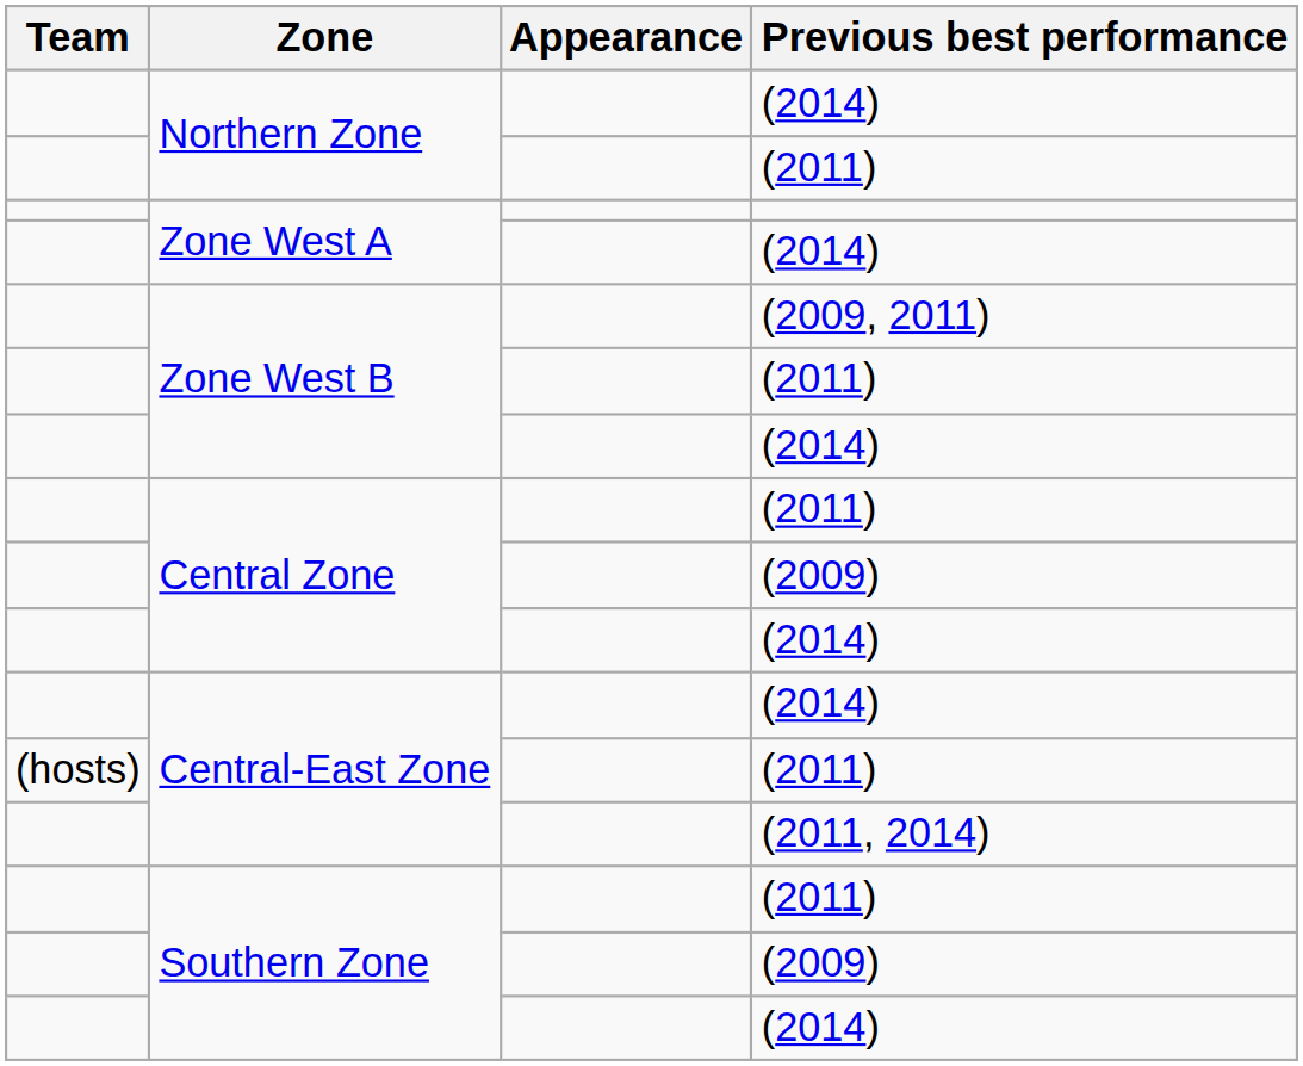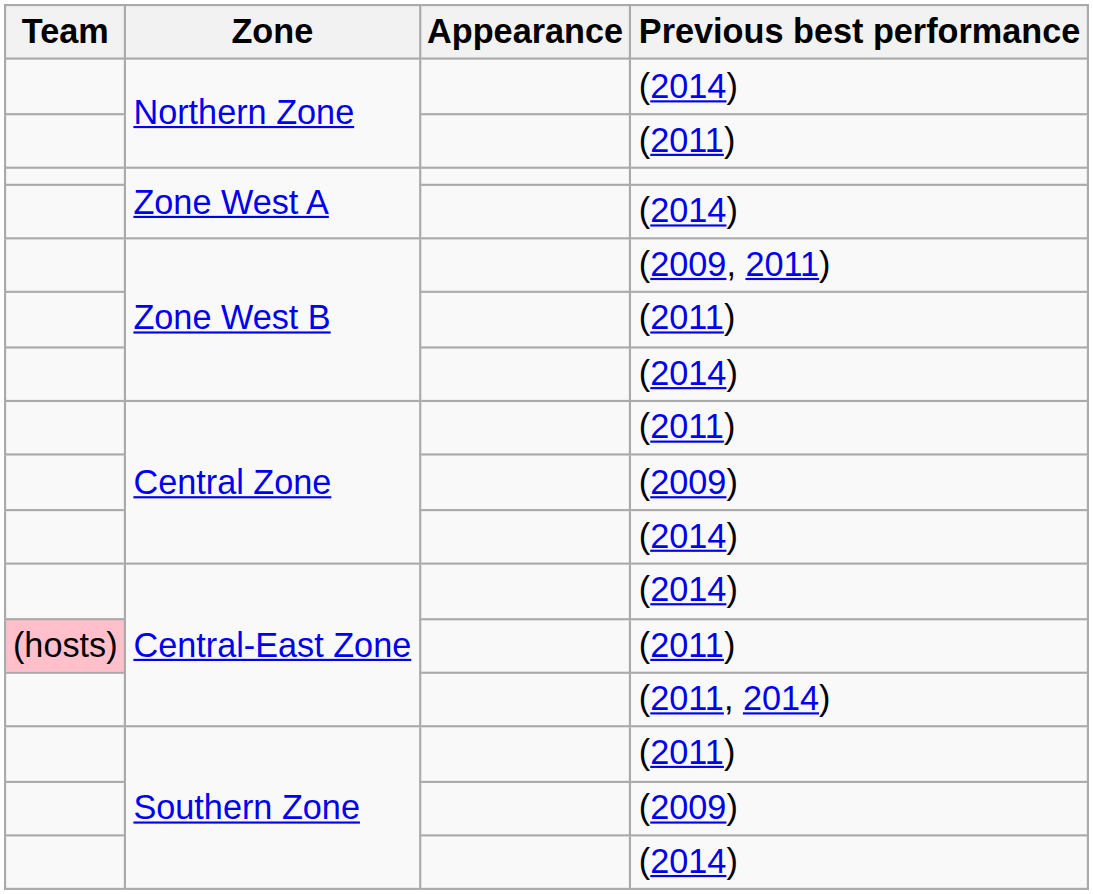Central-East Zone / (2011) | Team: no background -> pink background
